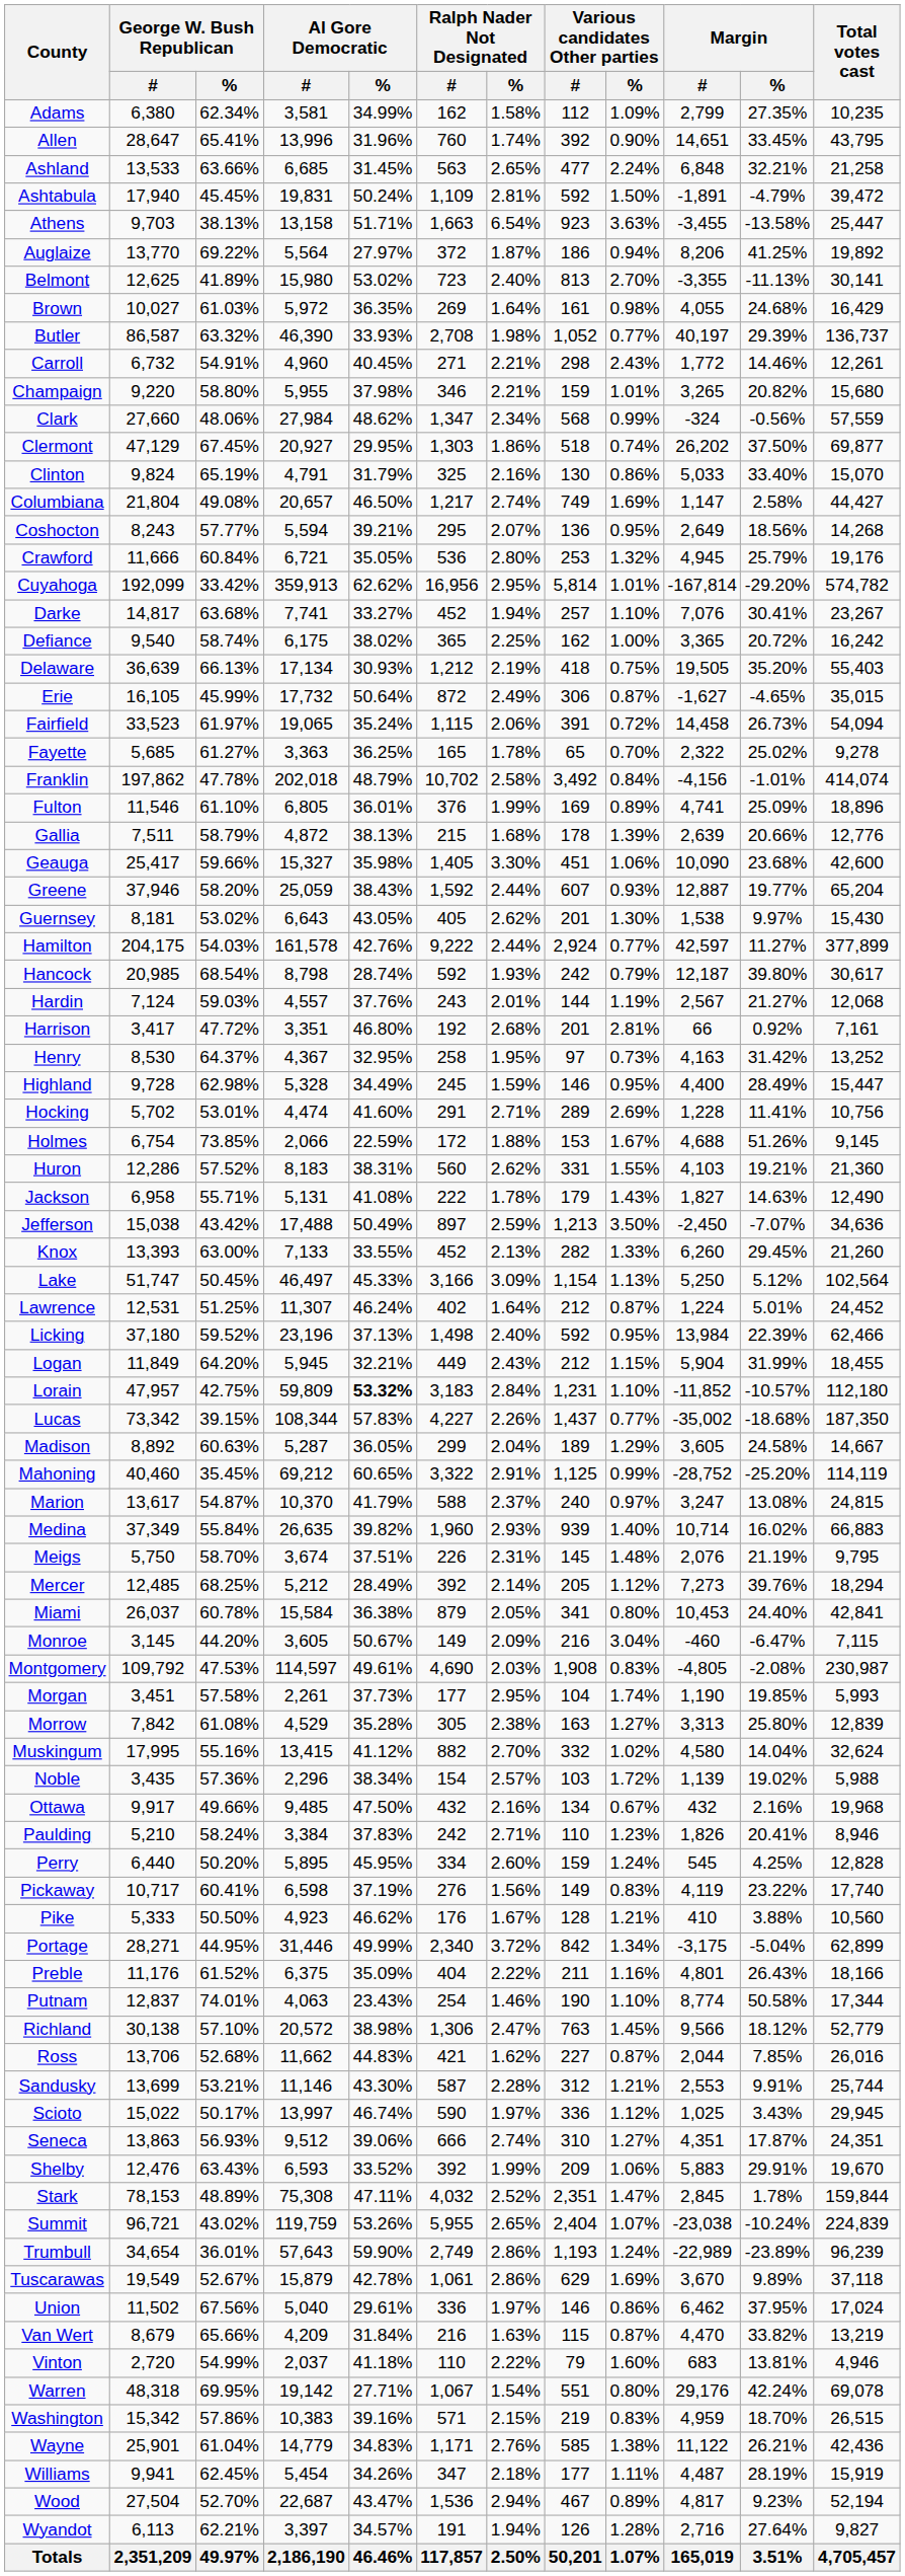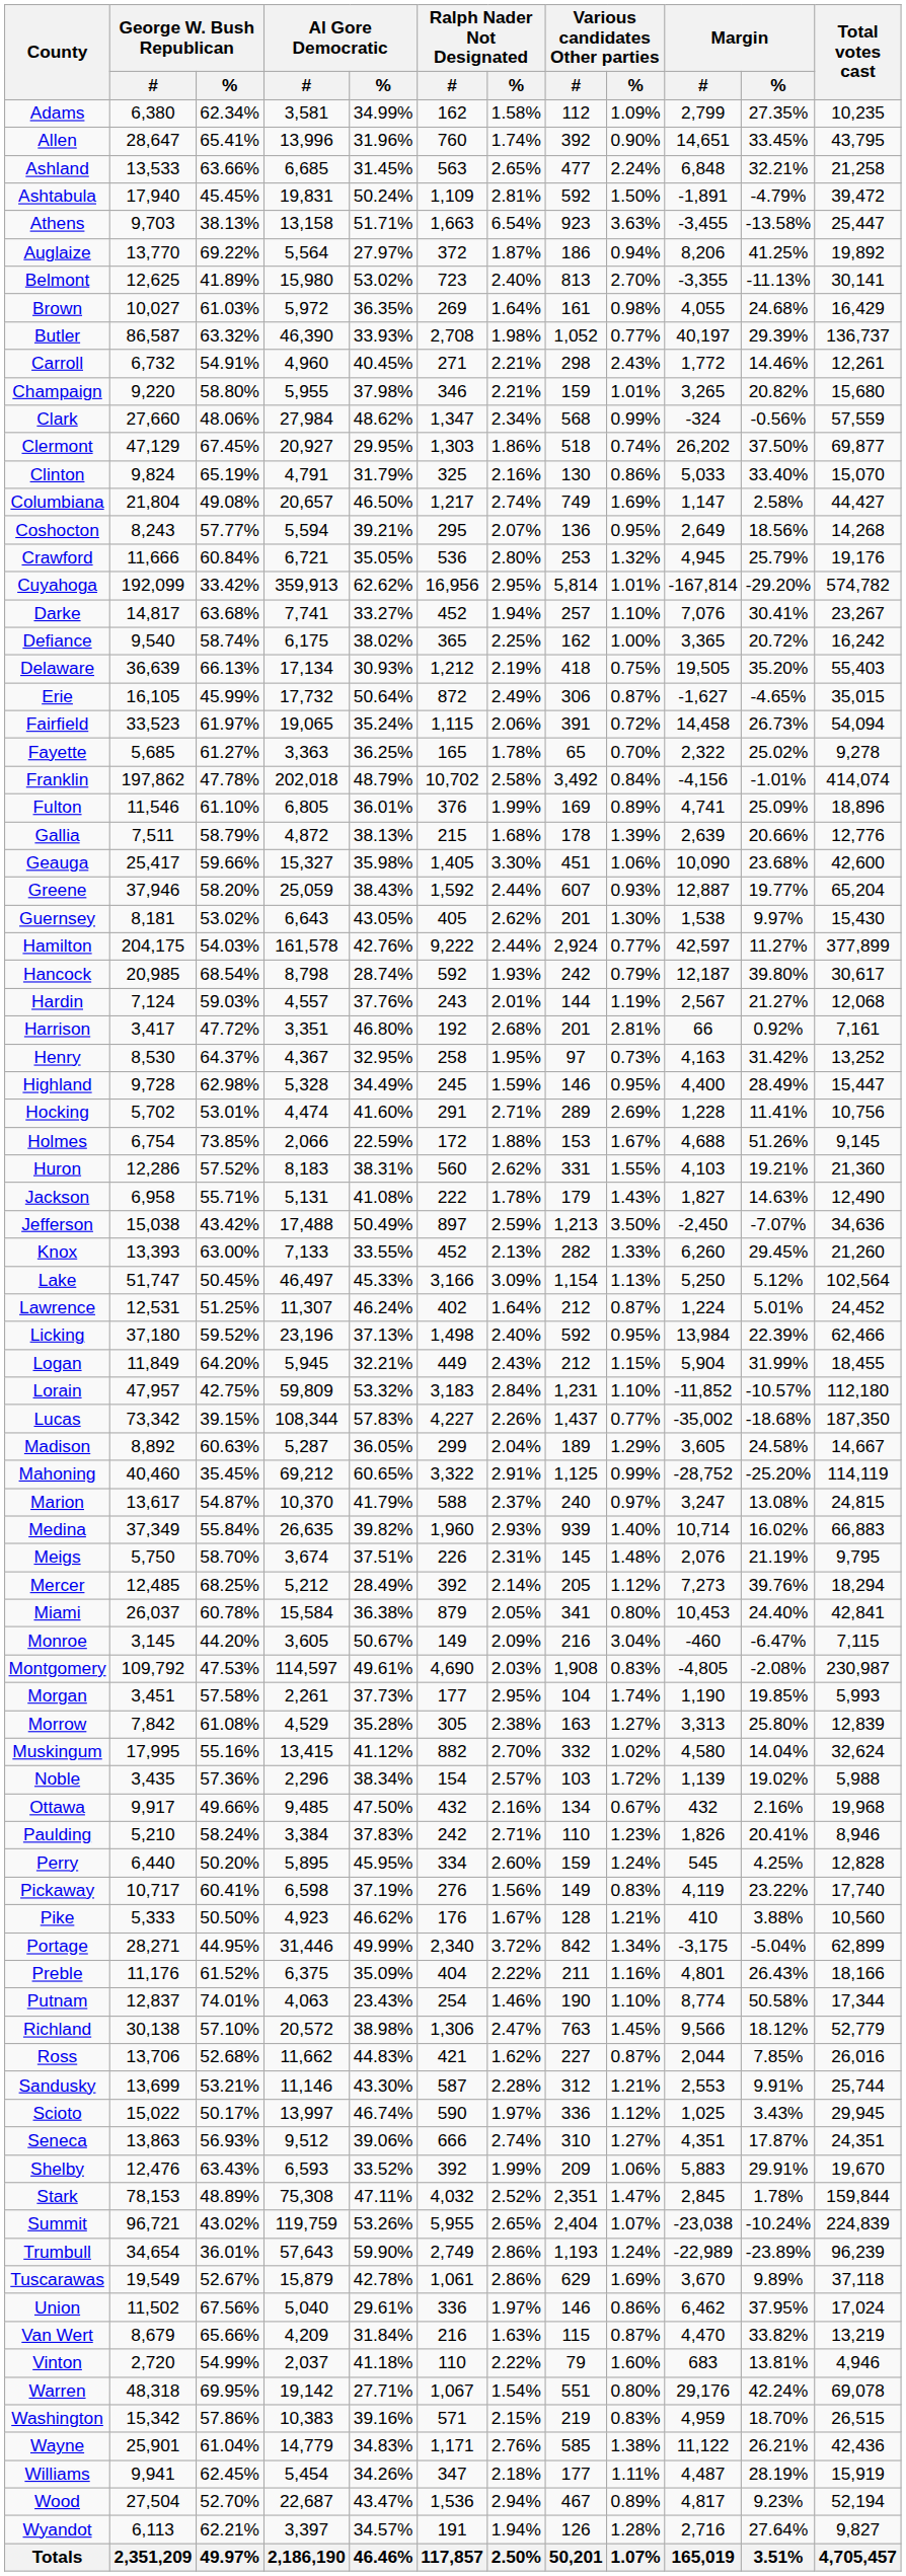Lorain | Al Gore Democratic / %: bold -> normal
